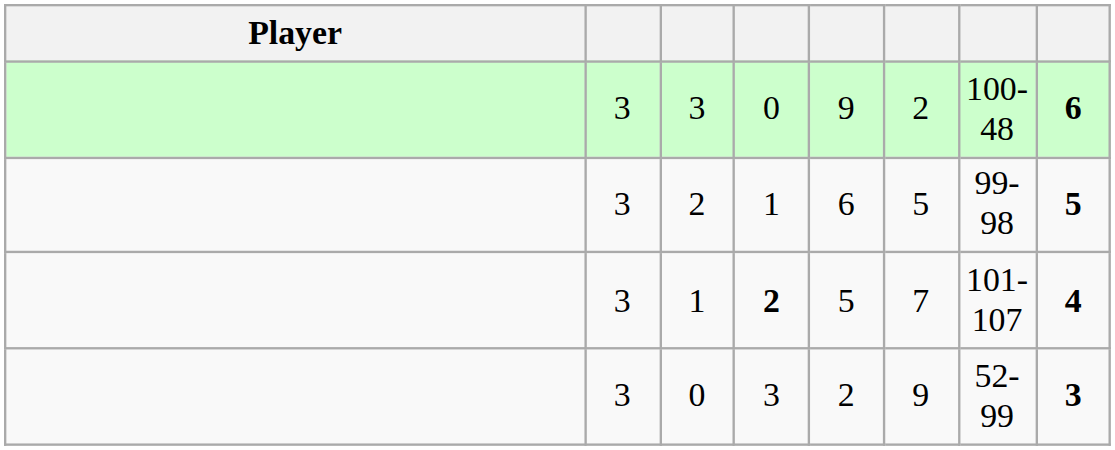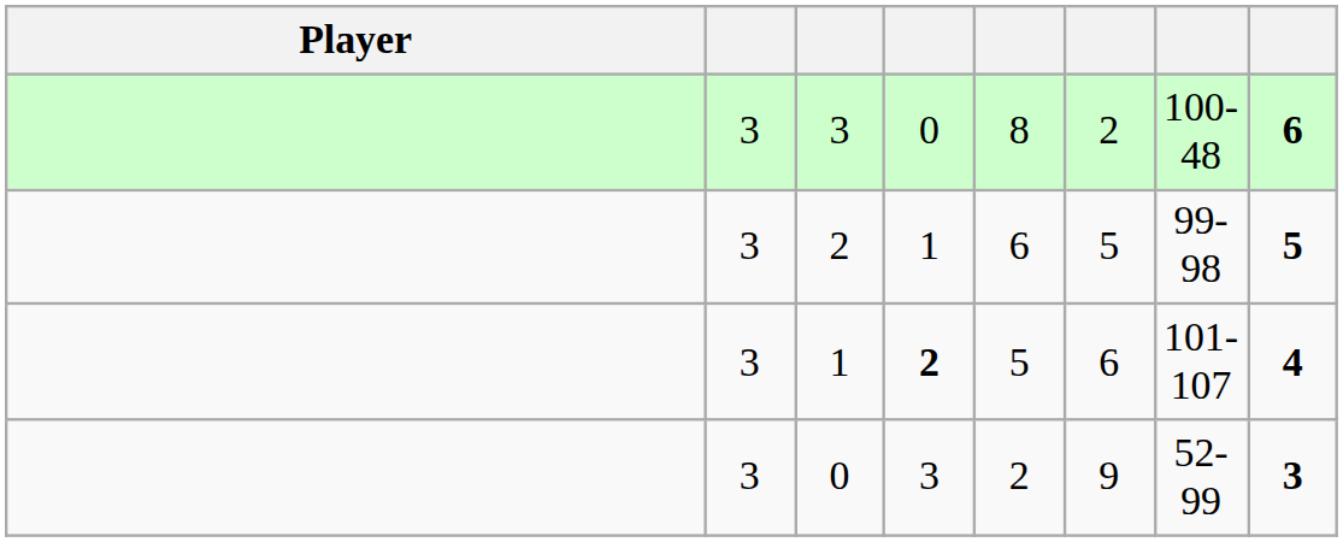row 2 | column 5: 9 -> 8
row 4 | column 6: 7 -> 6
